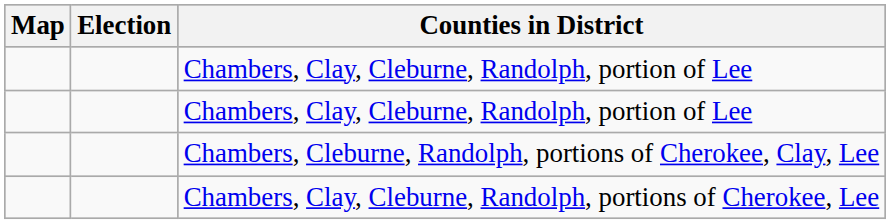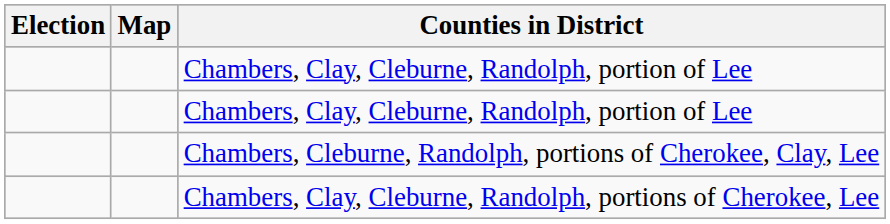columns swapped: Election <-> Map
